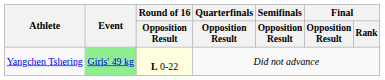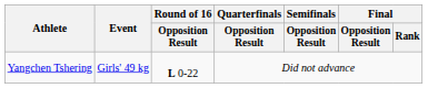Yangchen Tshering | Event: lightgreen background -> no background
Yangchen Tshering | Round of 16 / Opposition Result: lightyellow background -> no background
